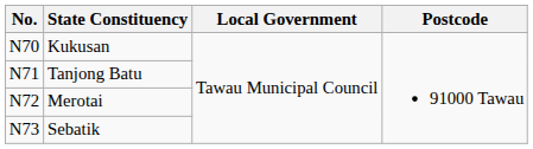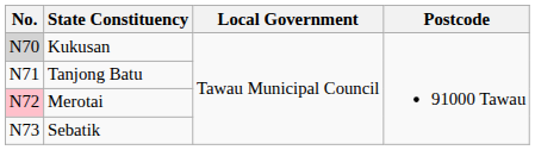Kukusan | No.: no background -> lightgrey background
Merotai | No.: no background -> pink background
